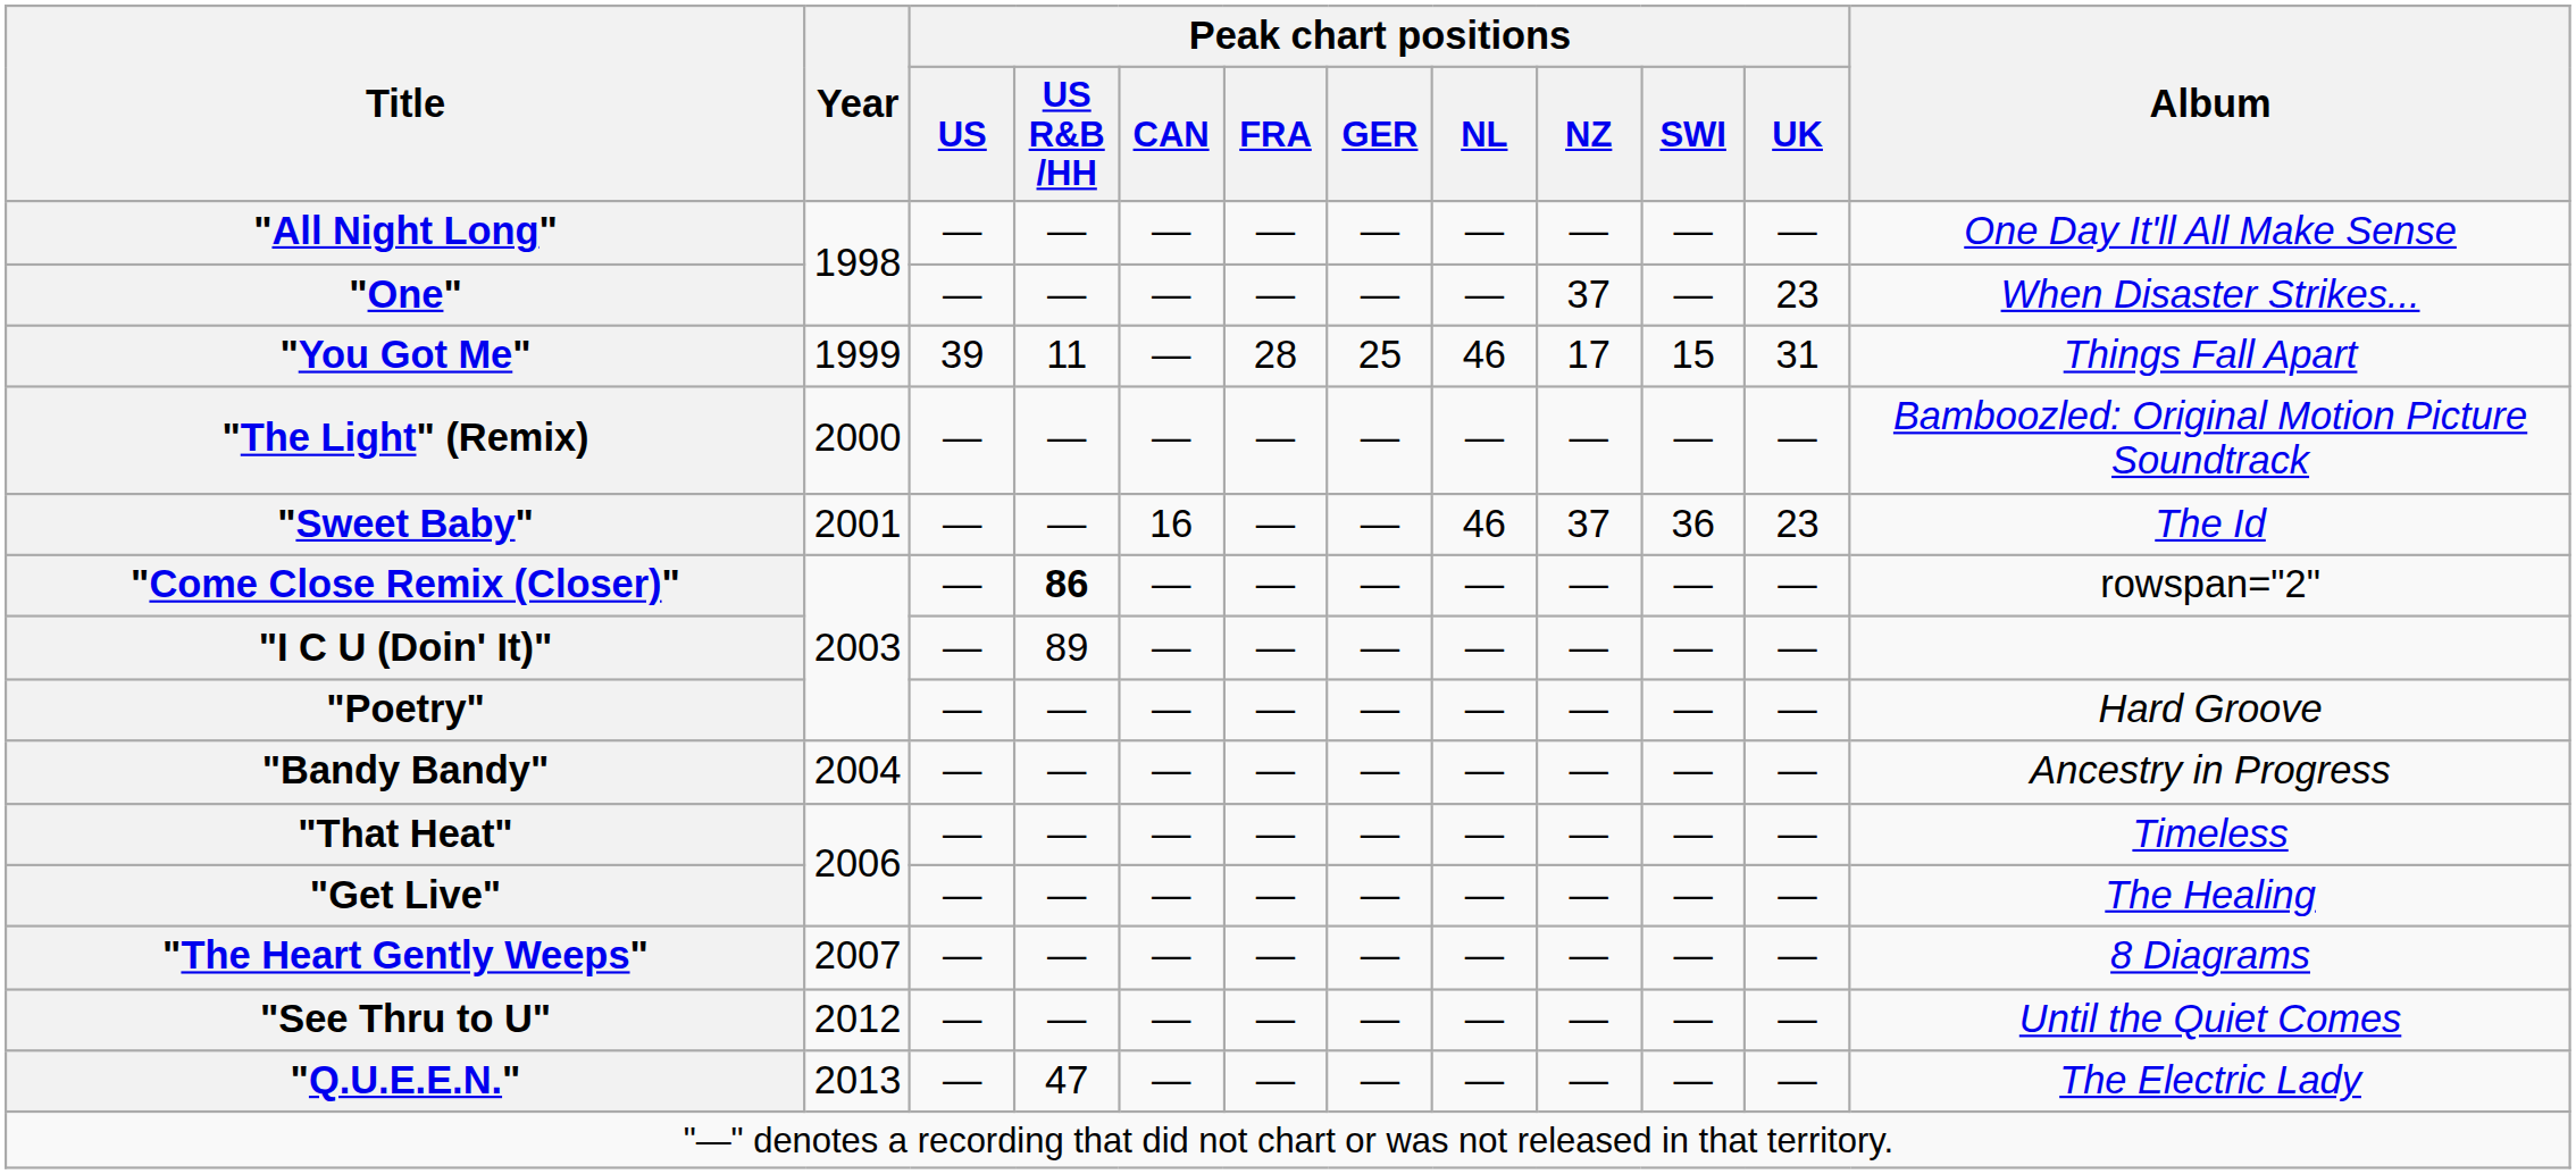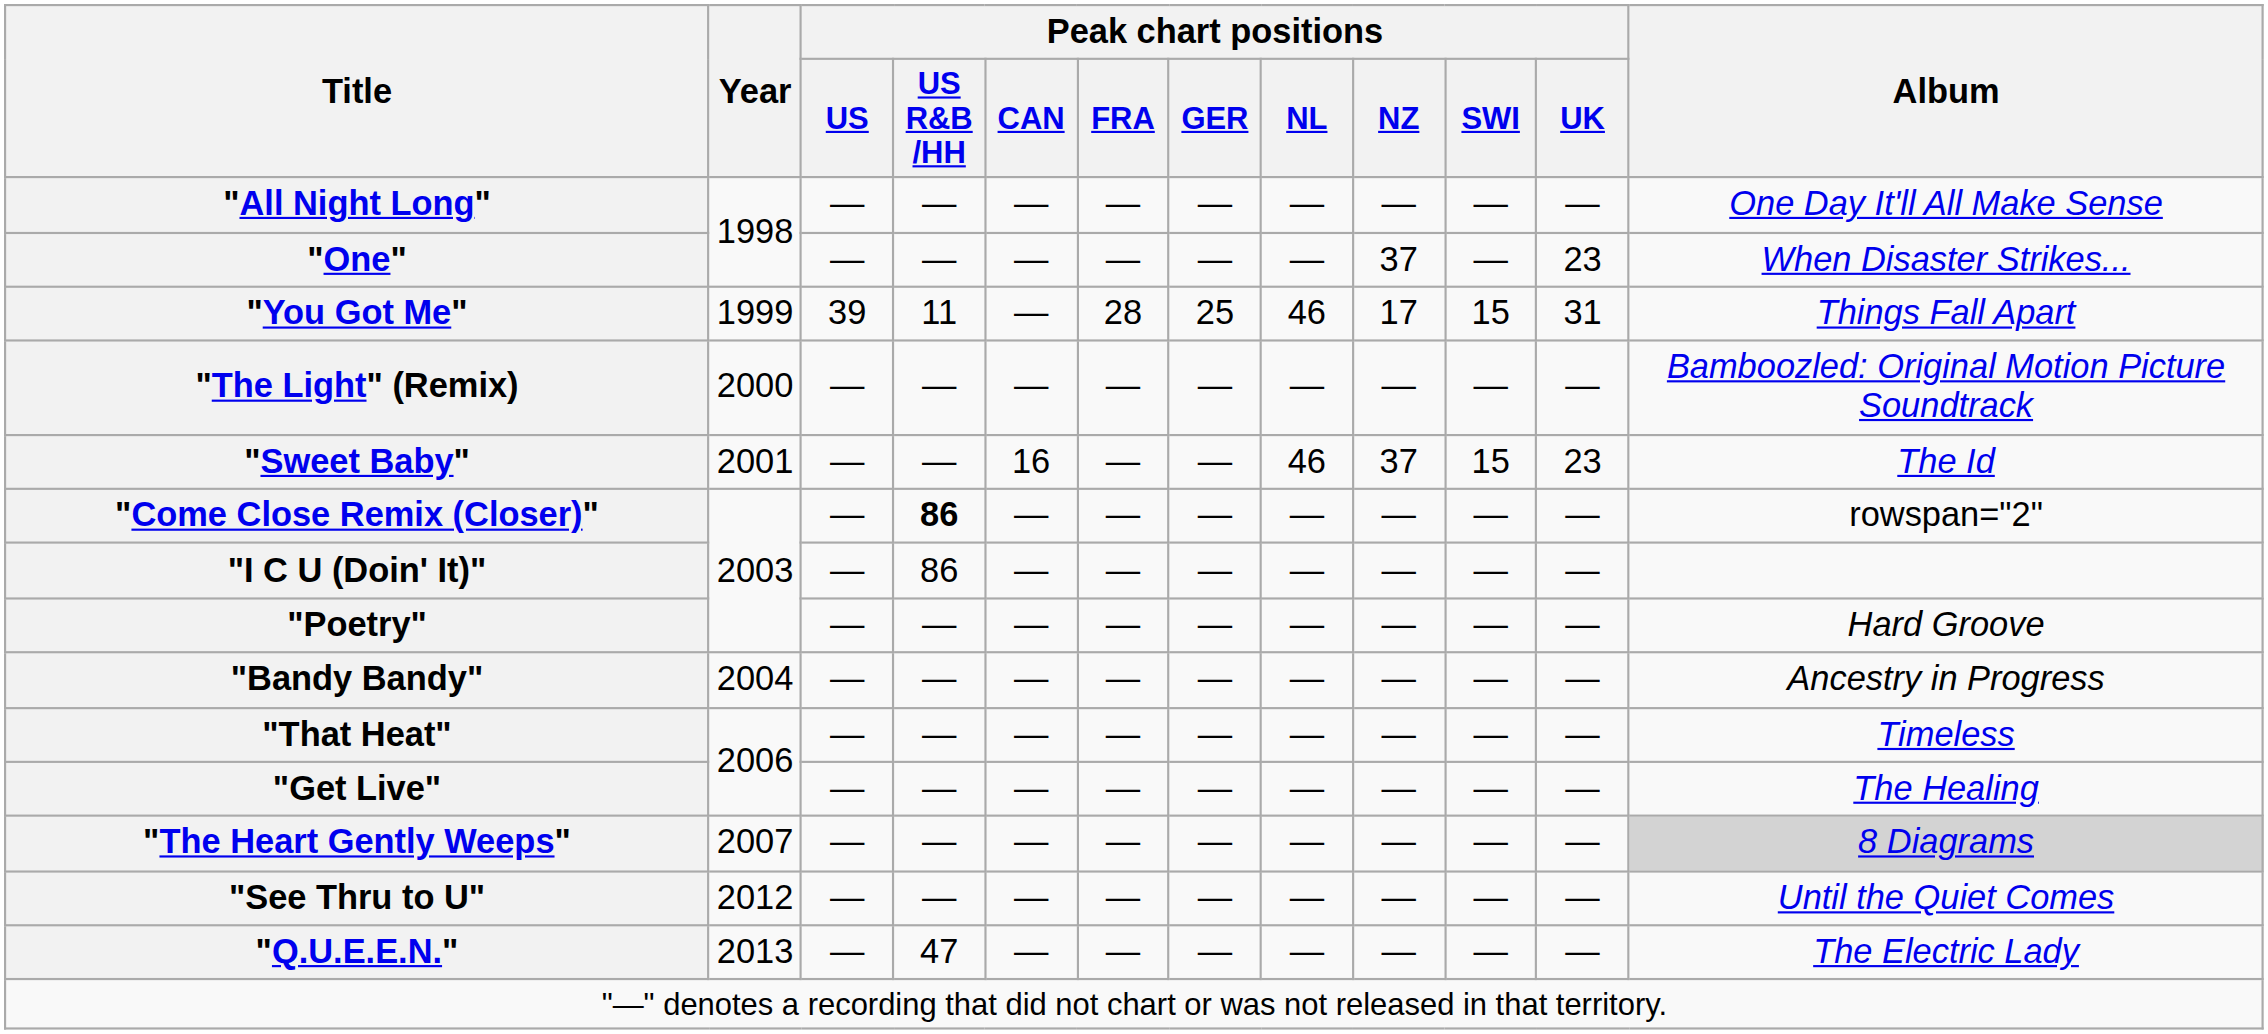"Sweet Baby" | Peak chart positions / SWI: 36 -> 15
"I C U (Doin' It)" | Peak chart positions / US R&B /HH: 89 -> 86
"The Heart Gently Weeps" | Album: no background -> lightgrey background
